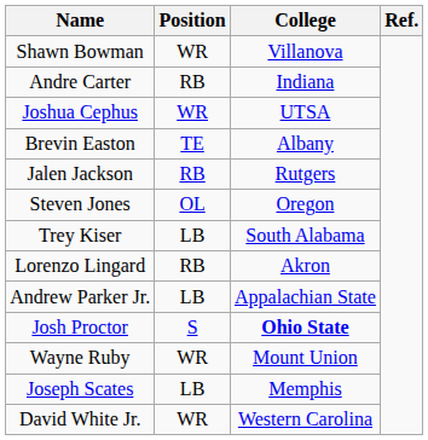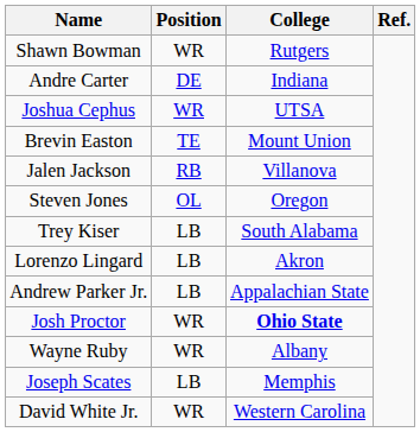Shawn Bowman | College: Villanova -> Rutgers
Andre Carter | Position: RB -> DE
Brevin Easton | College: Albany -> Mount Union
Jalen Jackson | College: Rutgers -> Villanova
Lorenzo Lingard | Position: RB -> LB
Josh Proctor | Position: S -> WR
Wayne Ruby | College: Mount Union -> Albany
